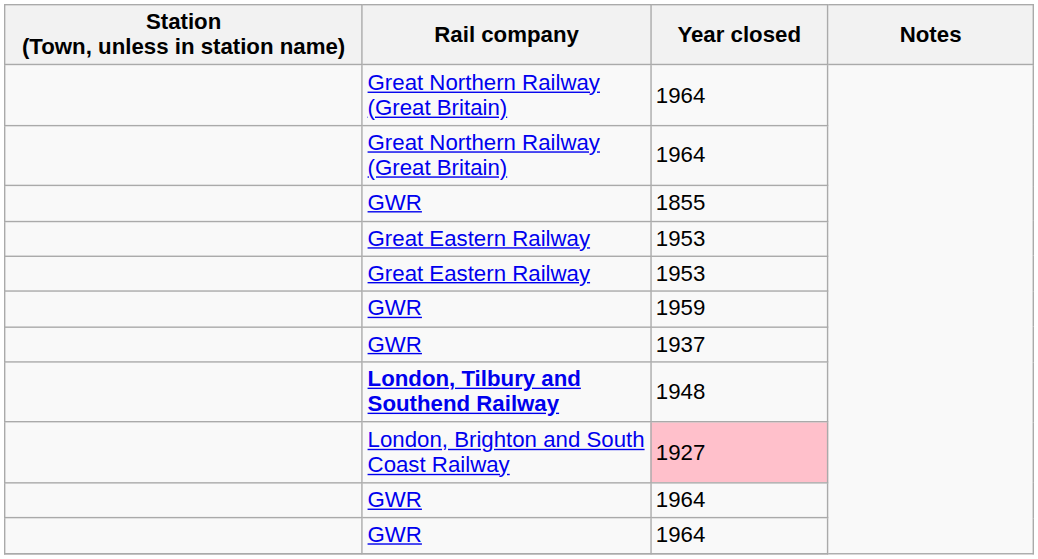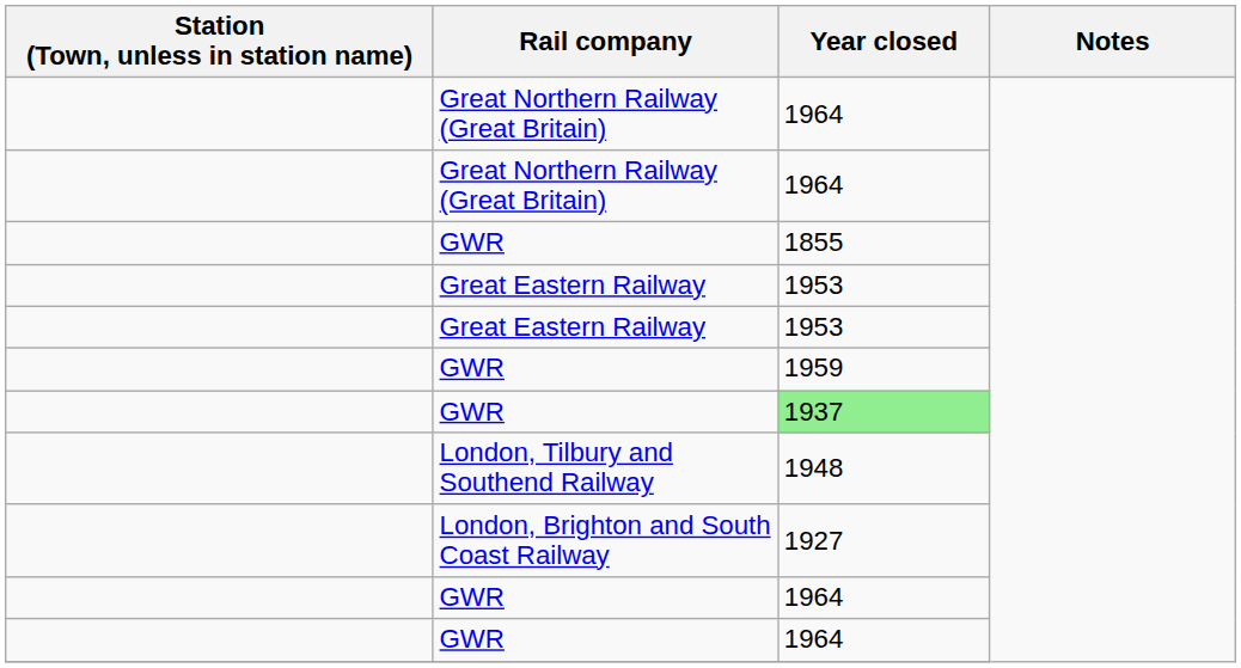1937 | Year closed: no background -> lightgreen background
1948 | Rail company: bold -> normal
1927 | Year closed: pink background -> no background
